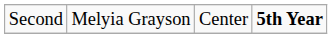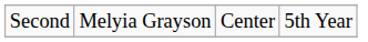Second | column 4: bold -> normal
